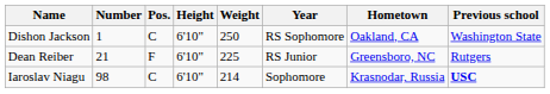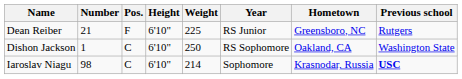rows swapped: Dishon Jackson <-> Dean Reiber
